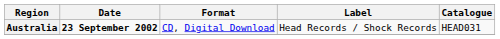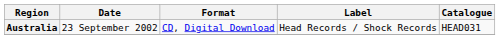Australia | Date: bold -> normal
